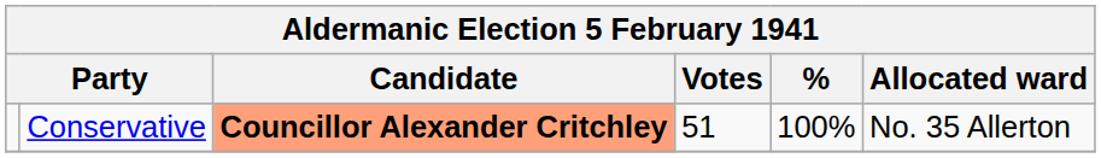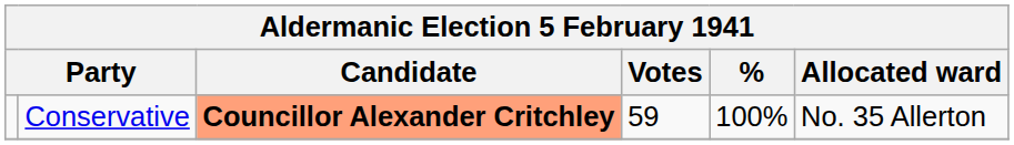Conservative | Votes: 51 -> 59
